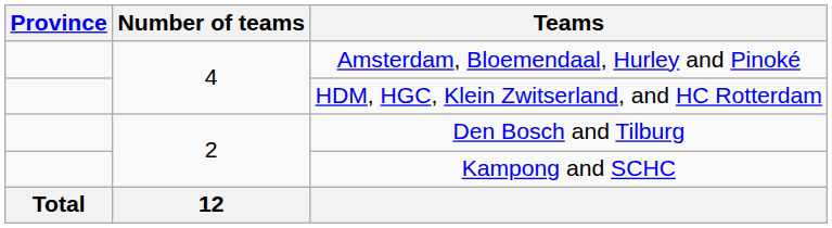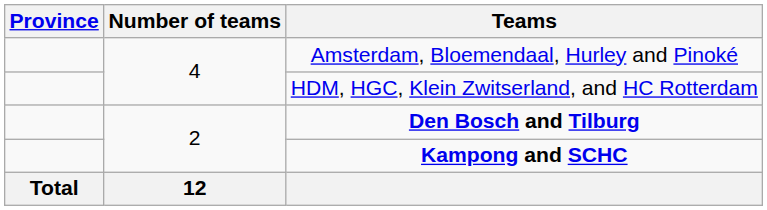Den Bosch and Tilburg | Teams: normal -> bold
Kampong and SCHC | Teams: normal -> bold
